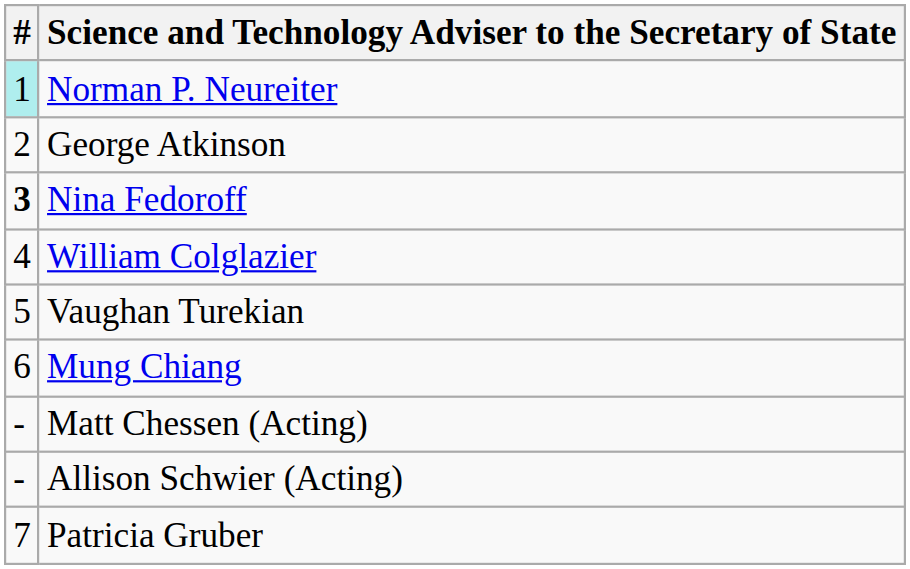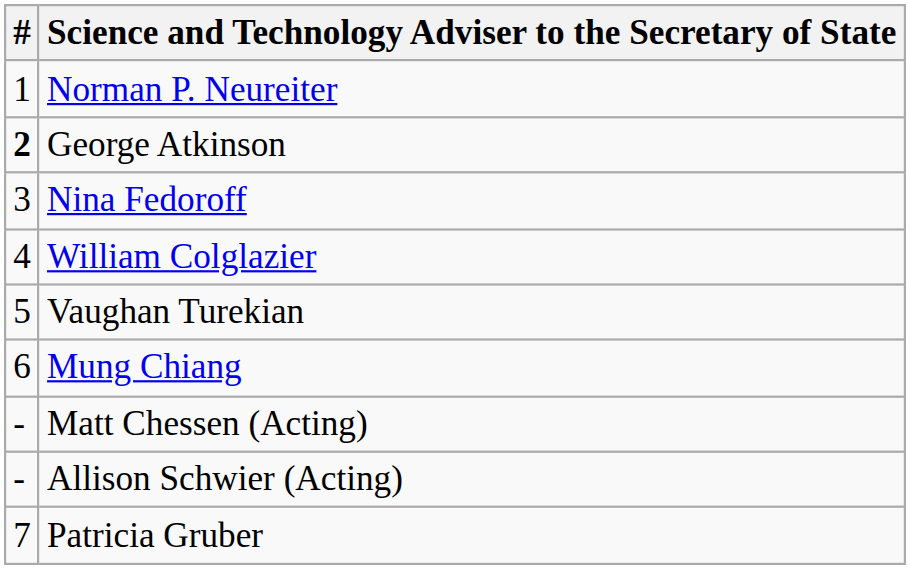Norman P. Neureiter | #: paleturquoise background -> no background
George Atkinson | #: normal -> bold
Nina Fedoroff | #: bold -> normal
